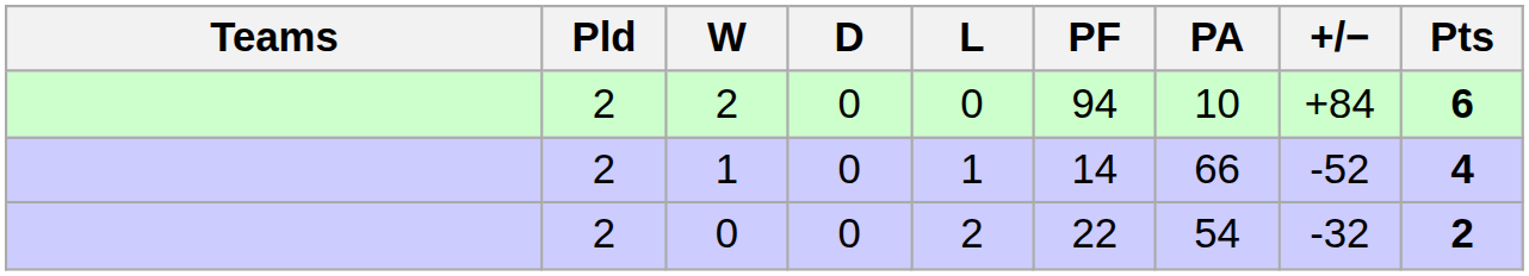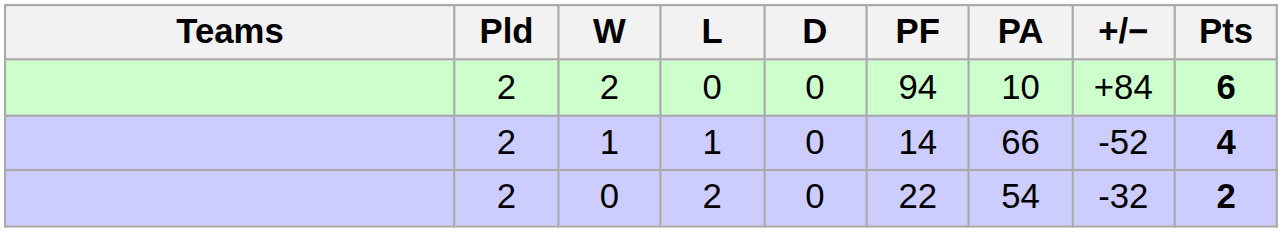columns swapped: D <-> L
